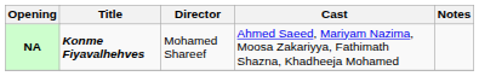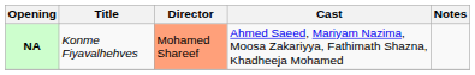NA | Title: bold -> normal
NA | Director: no background -> lightsalmon background
